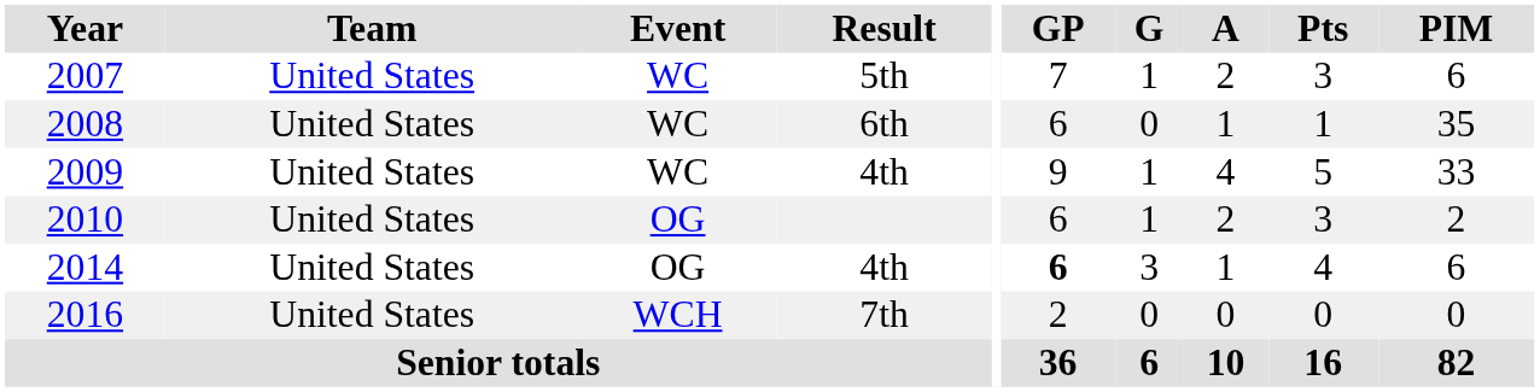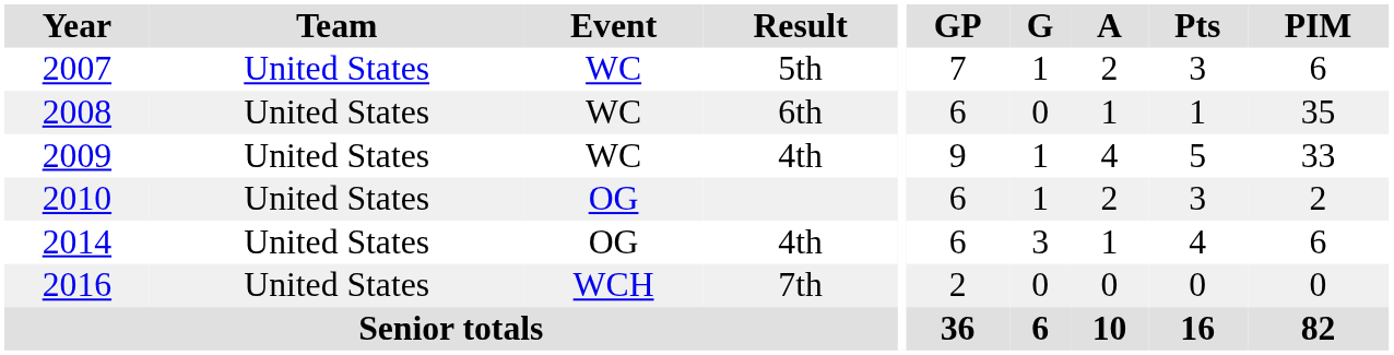2014 | GP: bold -> normal
